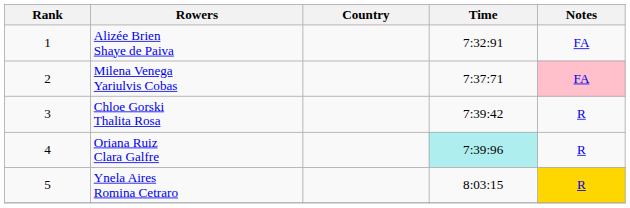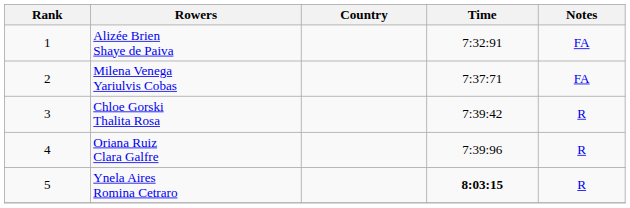Milena Venega Yariulvis Cobas | Notes: pink background -> no background
Oriana Ruiz Clara Galfre | Time: paleturquoise background -> no background
Ynela Aires Romina Cetraro | Time: normal -> bold
Ynela Aires Romina Cetraro | Notes: gold background -> no background
